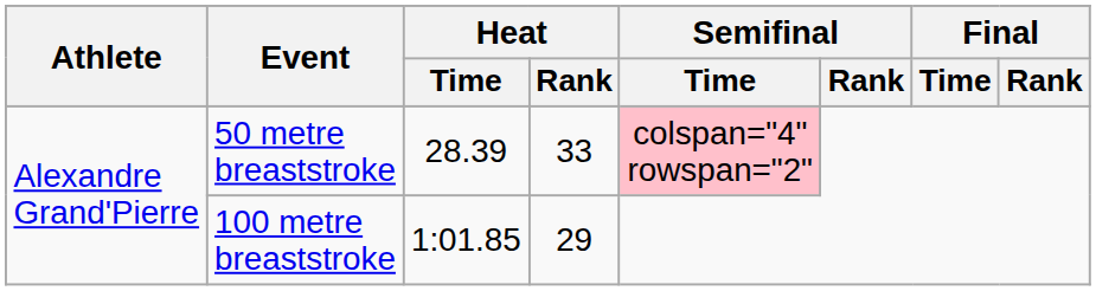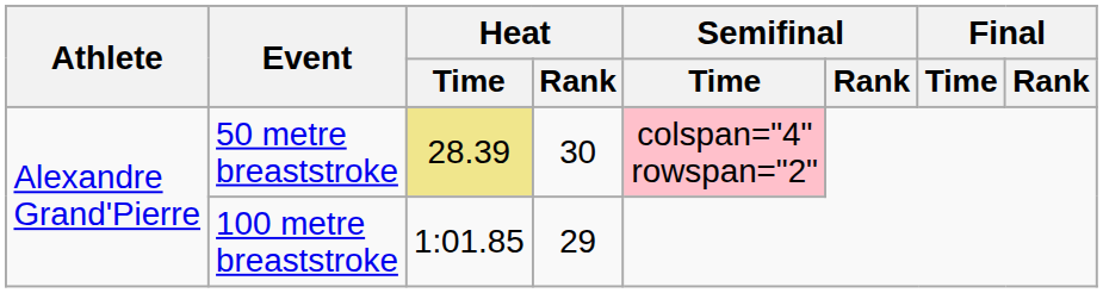50 metre breaststroke | Heat / Time: no background -> khaki background
50 metre breaststroke | Heat / Rank: 33 -> 30
